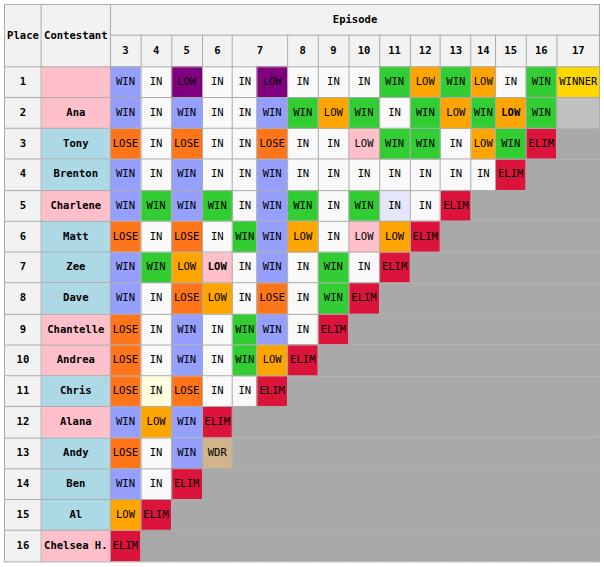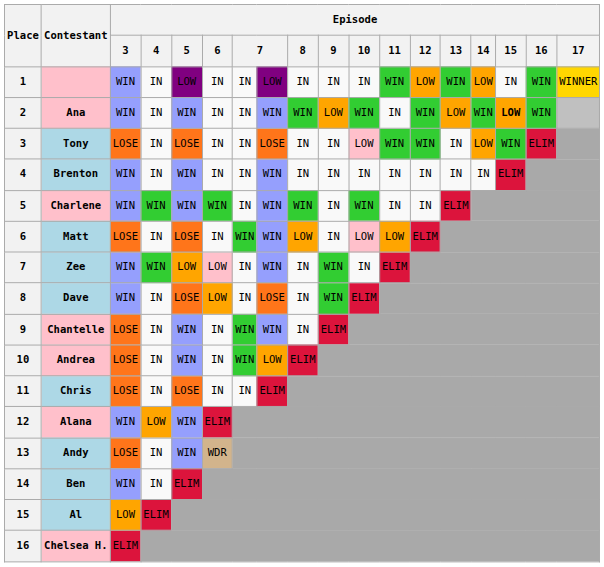Charlene | Episode / 11: lavender background -> no background
Zee | Episode / 6: bold -> normal
Chris | Episode / 4: lightyellow background -> no background
